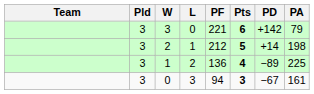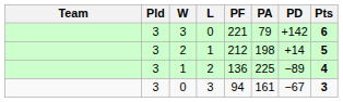columns swapped: PA <-> Pts
